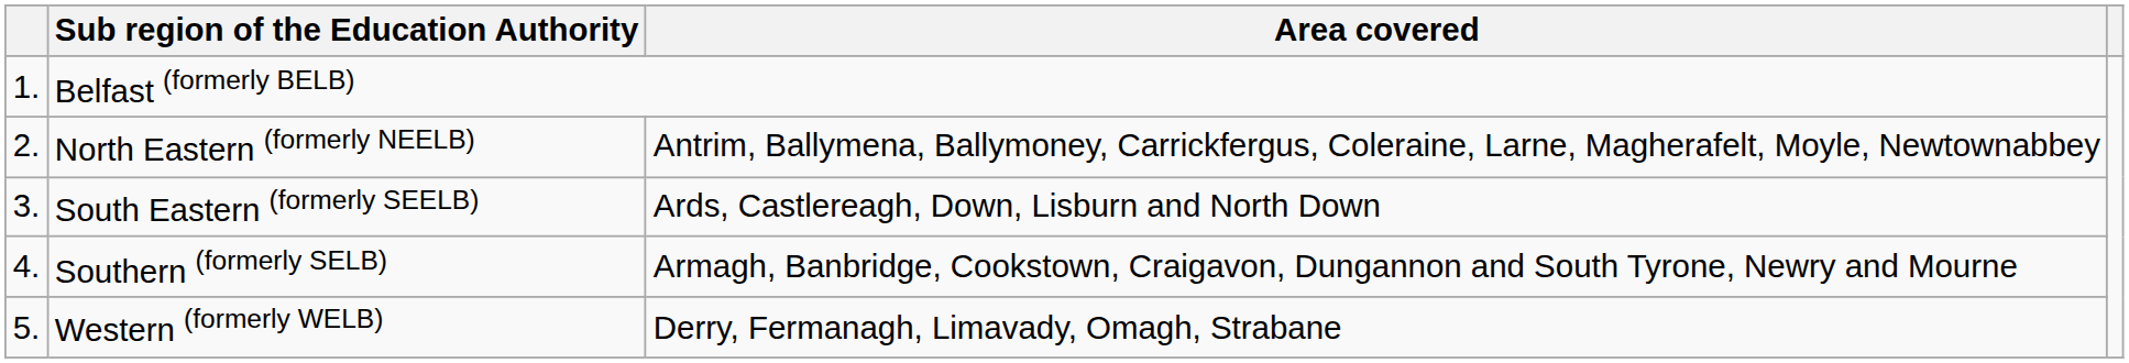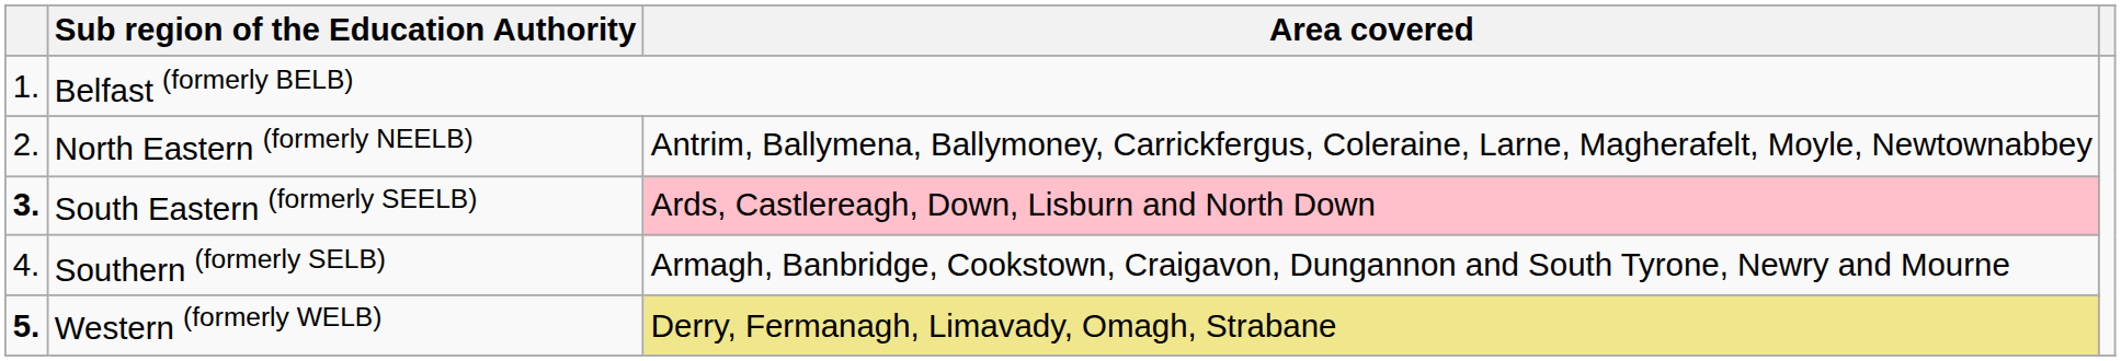South Eastern (formerly SEELB) | column 1: normal -> bold
South Eastern (formerly SEELB) | Area covered: no background -> pink background
Western (formerly WELB) | column 1: normal -> bold
Western (formerly WELB) | Area covered: no background -> khaki background
